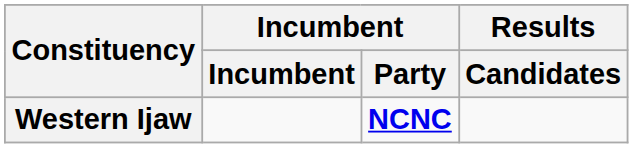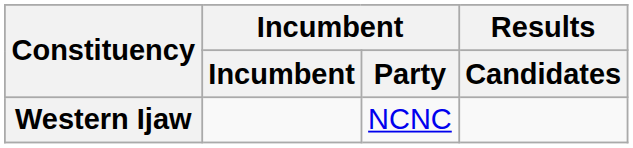Western Ijaw | Incumbent / Party: bold -> normal
